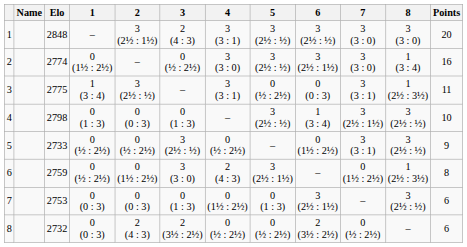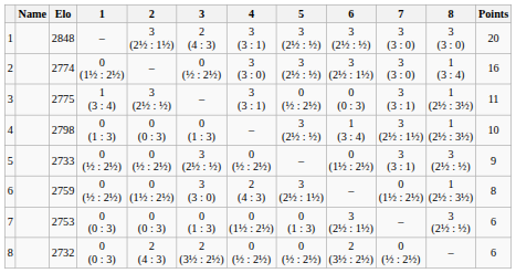row 5 | 8: 3 (2½ : ½) -> 1 (2½ : 3½)
